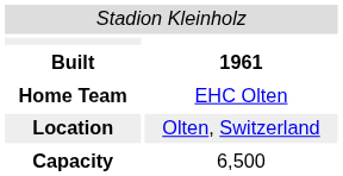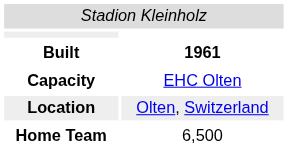row 3 | column 1: Home Team -> Capacity
row 5 | column 1: Capacity -> Home Team
